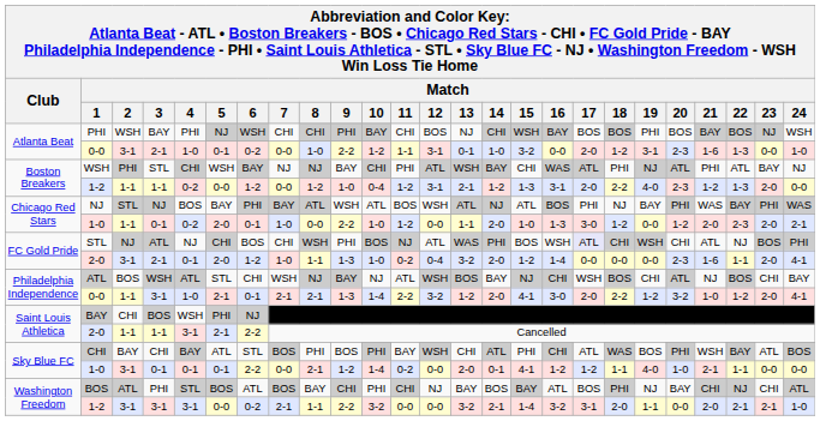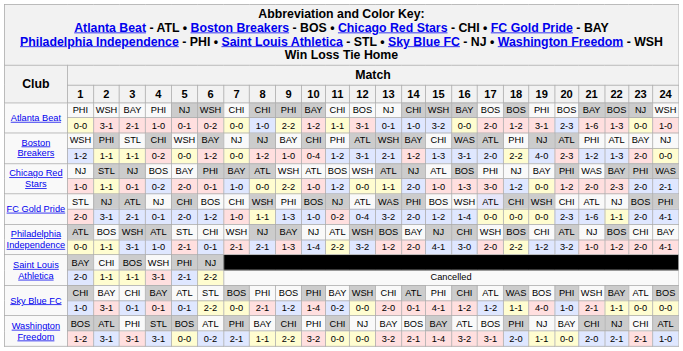row 18 | Match / 7: BOS -> PHI
